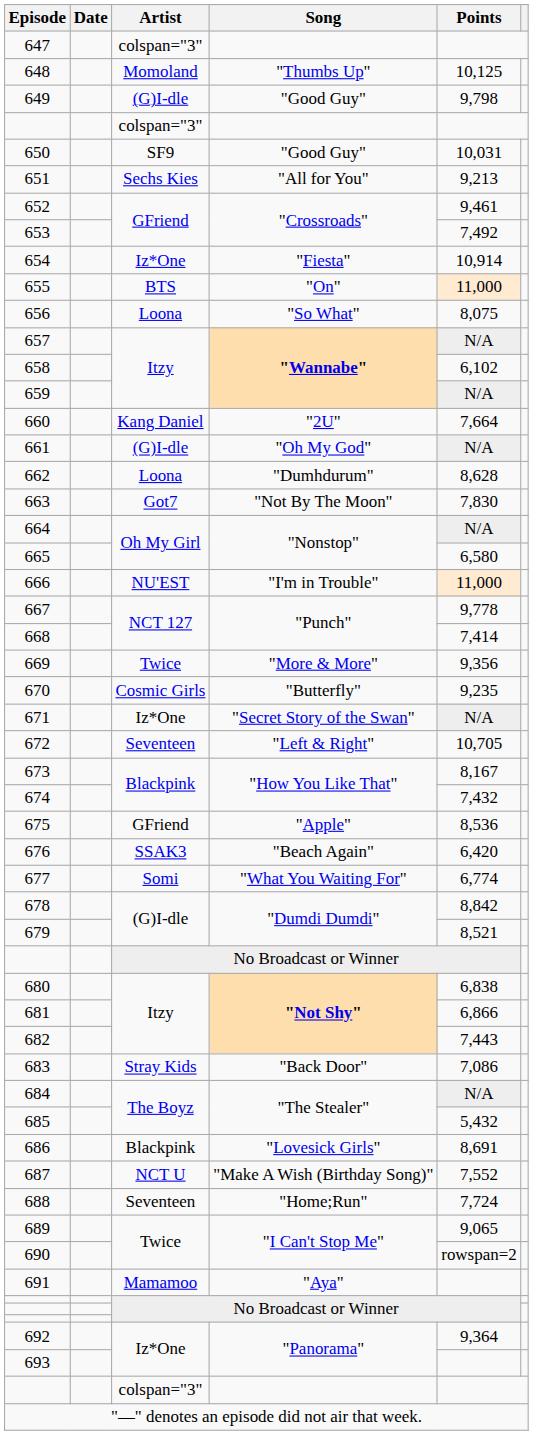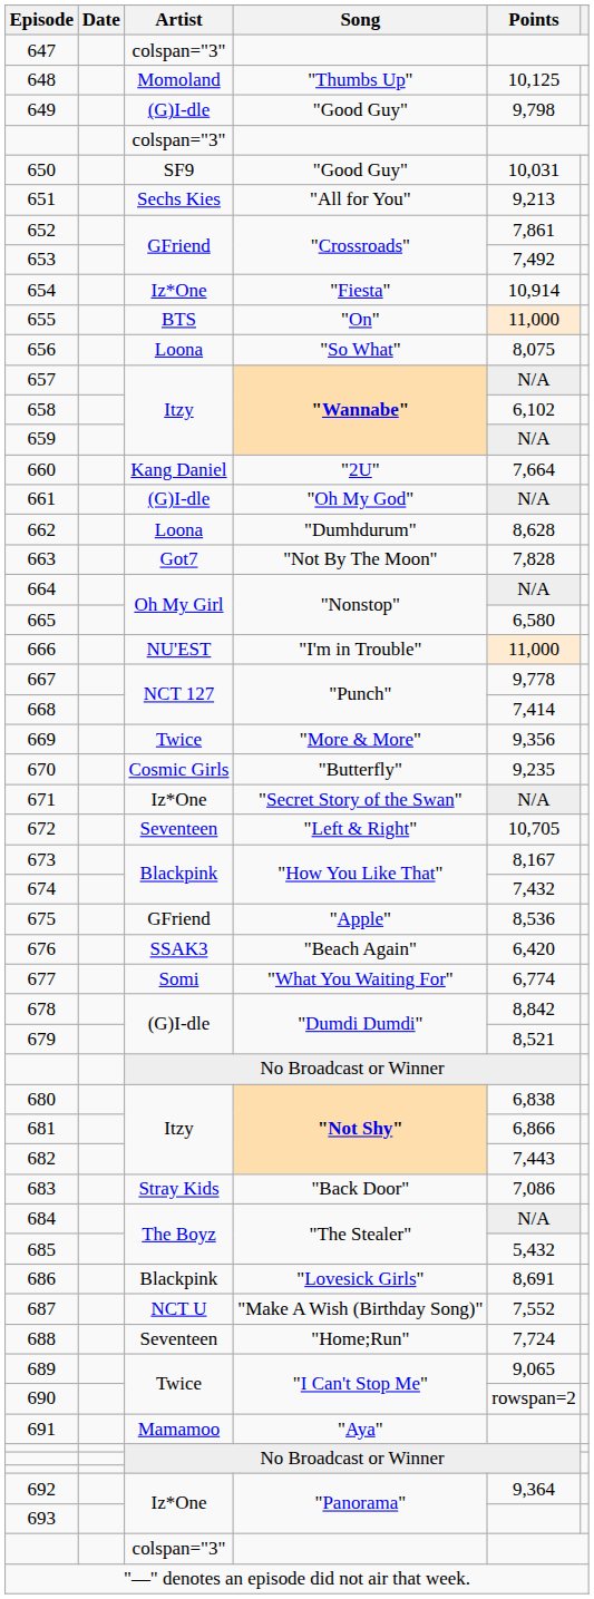652 | Points: 9,461 -> 7,861
663 | Points: 7,830 -> 7,828
